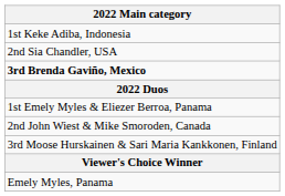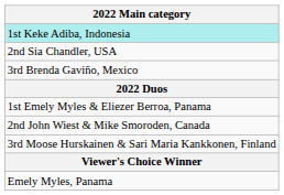row 2 | column 1: no background -> paleturquoise background
row 4 | column 1: bold -> normal
